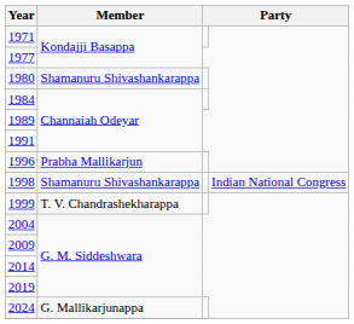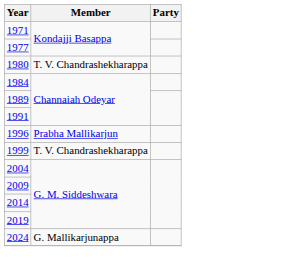1980 | Member: Shamanuru Shivashankarappa -> T. V. Chandrashekharappa
- row: 1998 | Shamanuru Shivashankarappa | Indian National Congress
